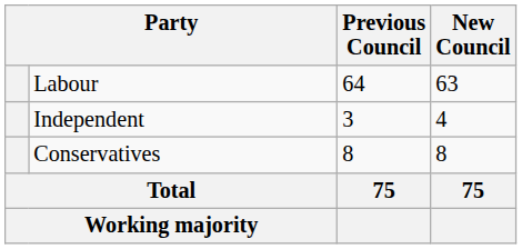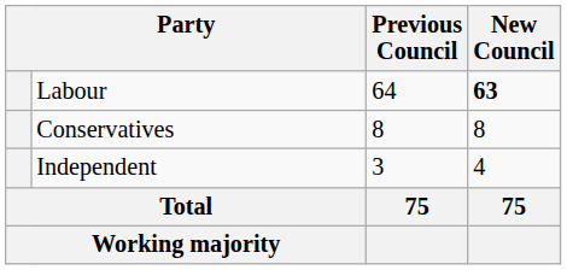Labour | New Council: normal -> bold
rows swapped: Conservatives <-> Independent
